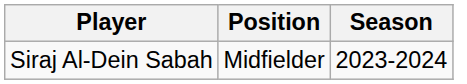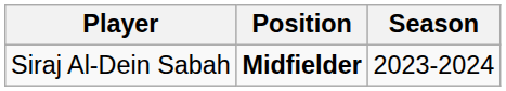Siraj Al-Dein Sabah | Position: normal -> bold
